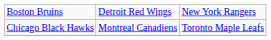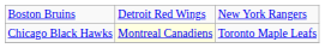Chicago Black Hawks | column 2: no background -> lightyellow background
